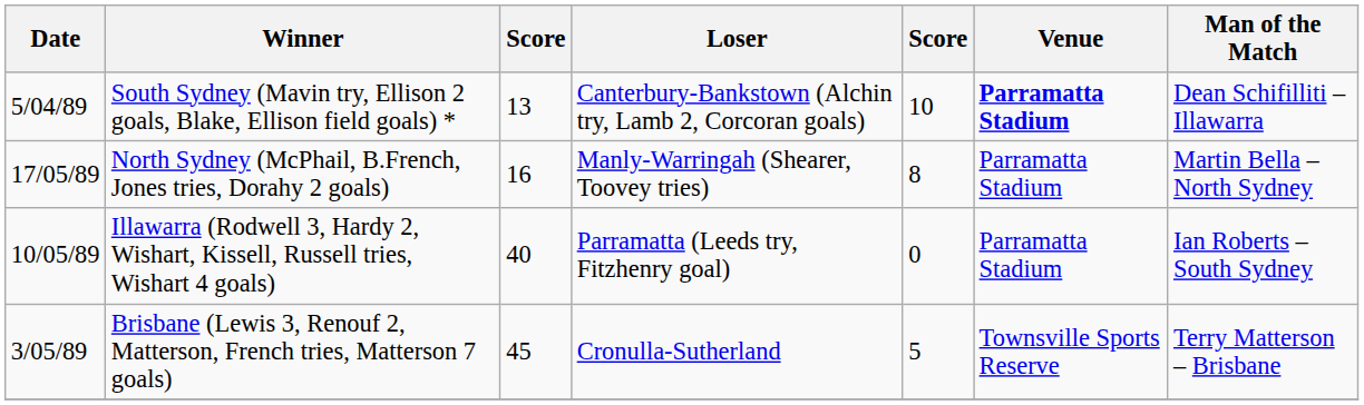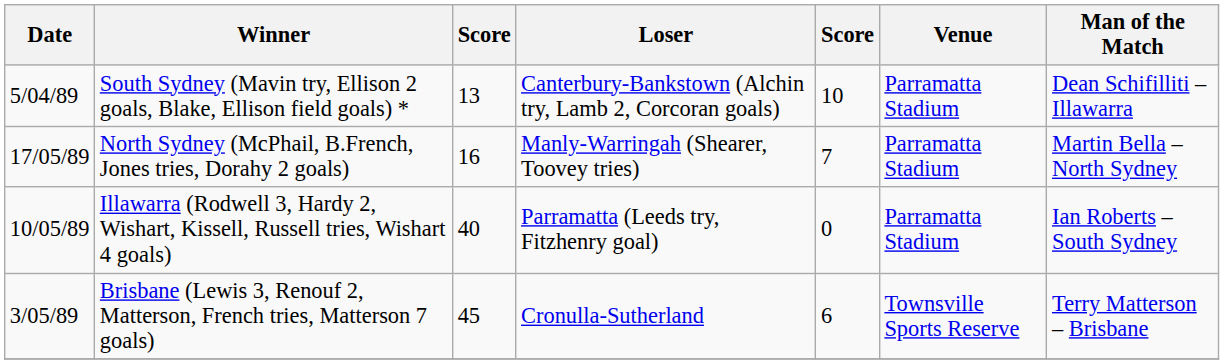row 2 | Venue: bold -> normal
row 3 | column 5: 8 -> 7
row 5 | column 5: 5 -> 6
